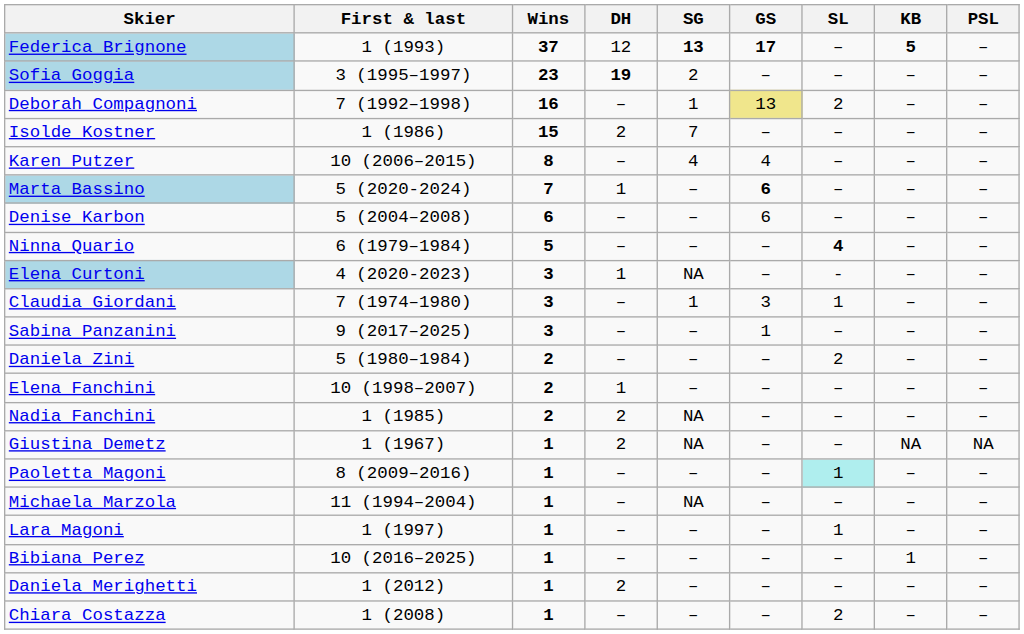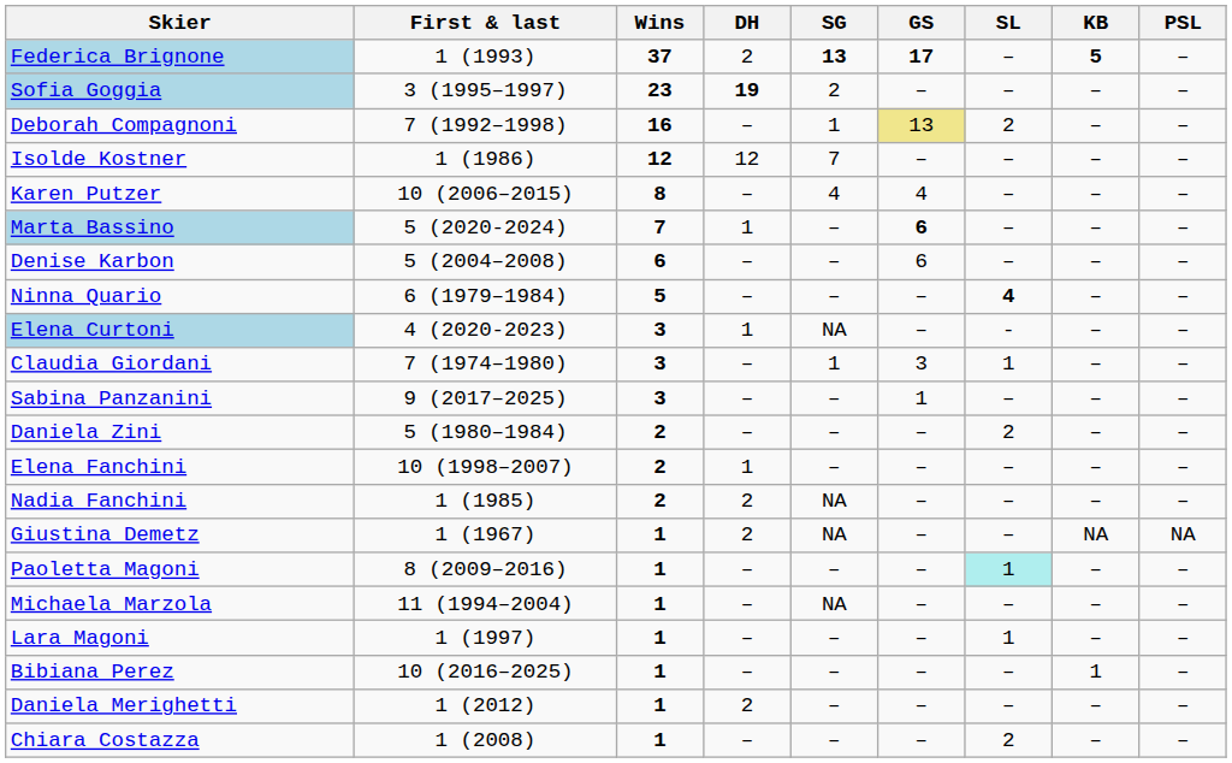Federica Brignone | DH: 12 -> 2
Isolde Kostner | Wins: 15 -> 12
Isolde Kostner | DH: 2 -> 12
